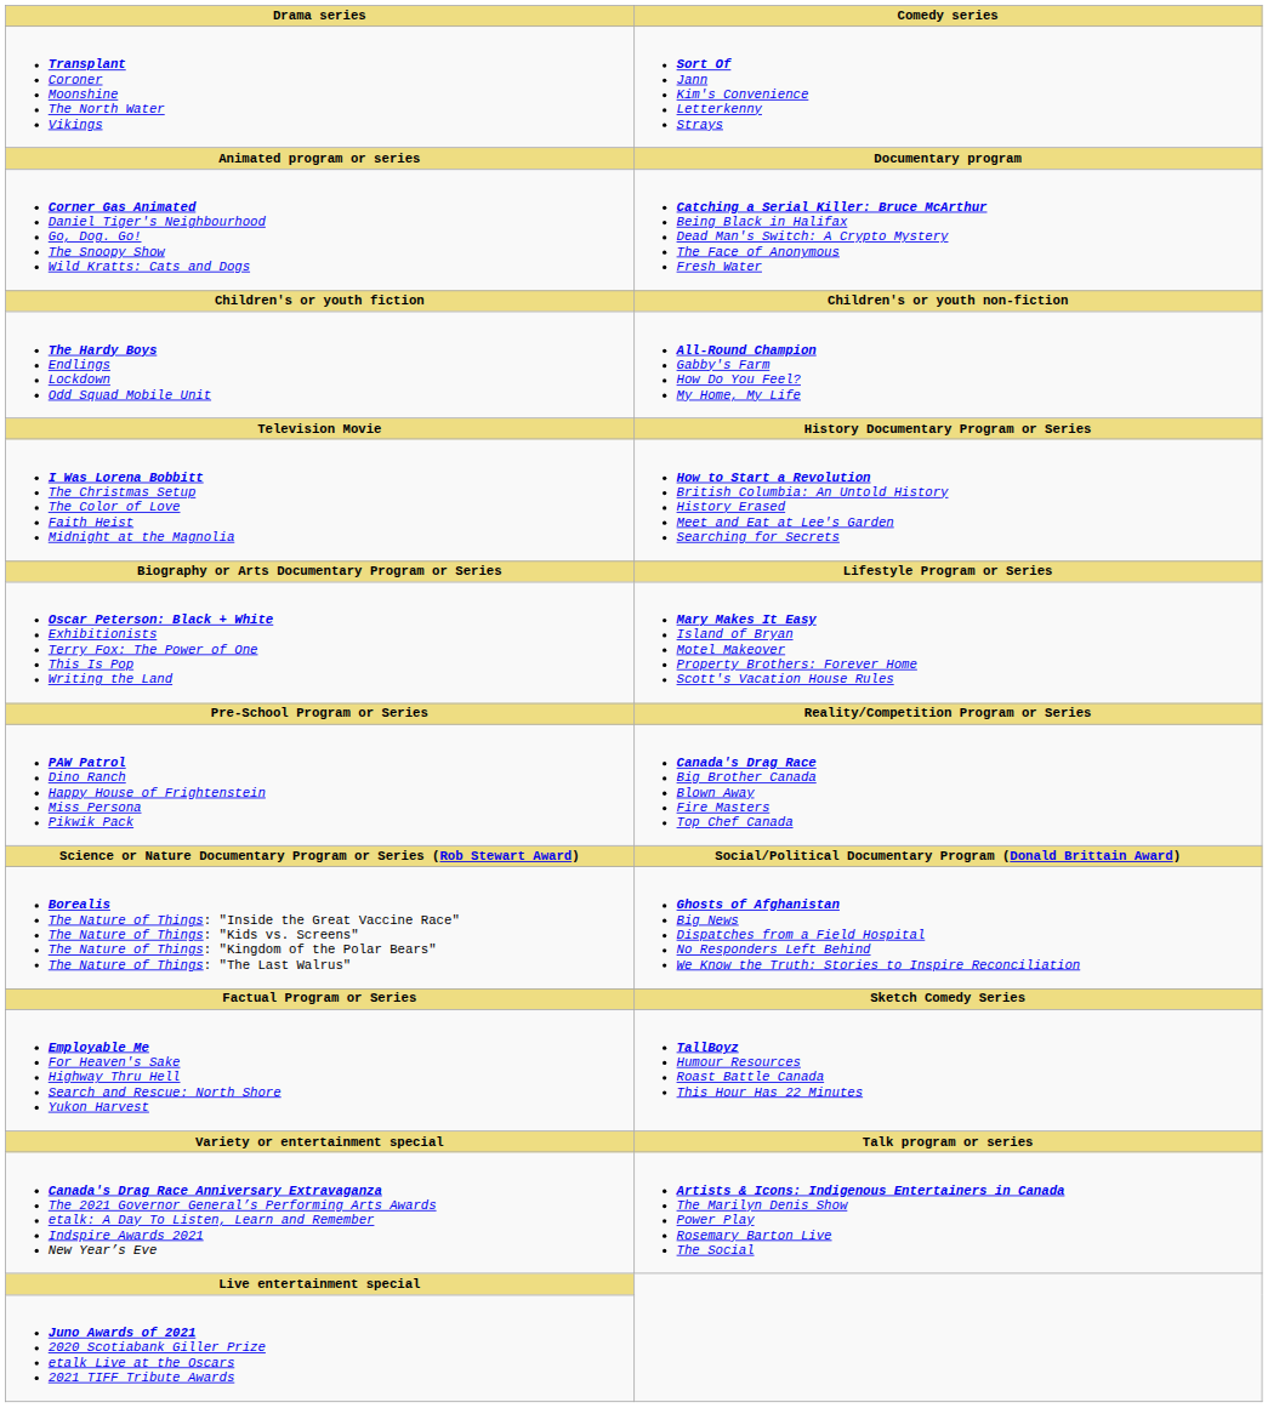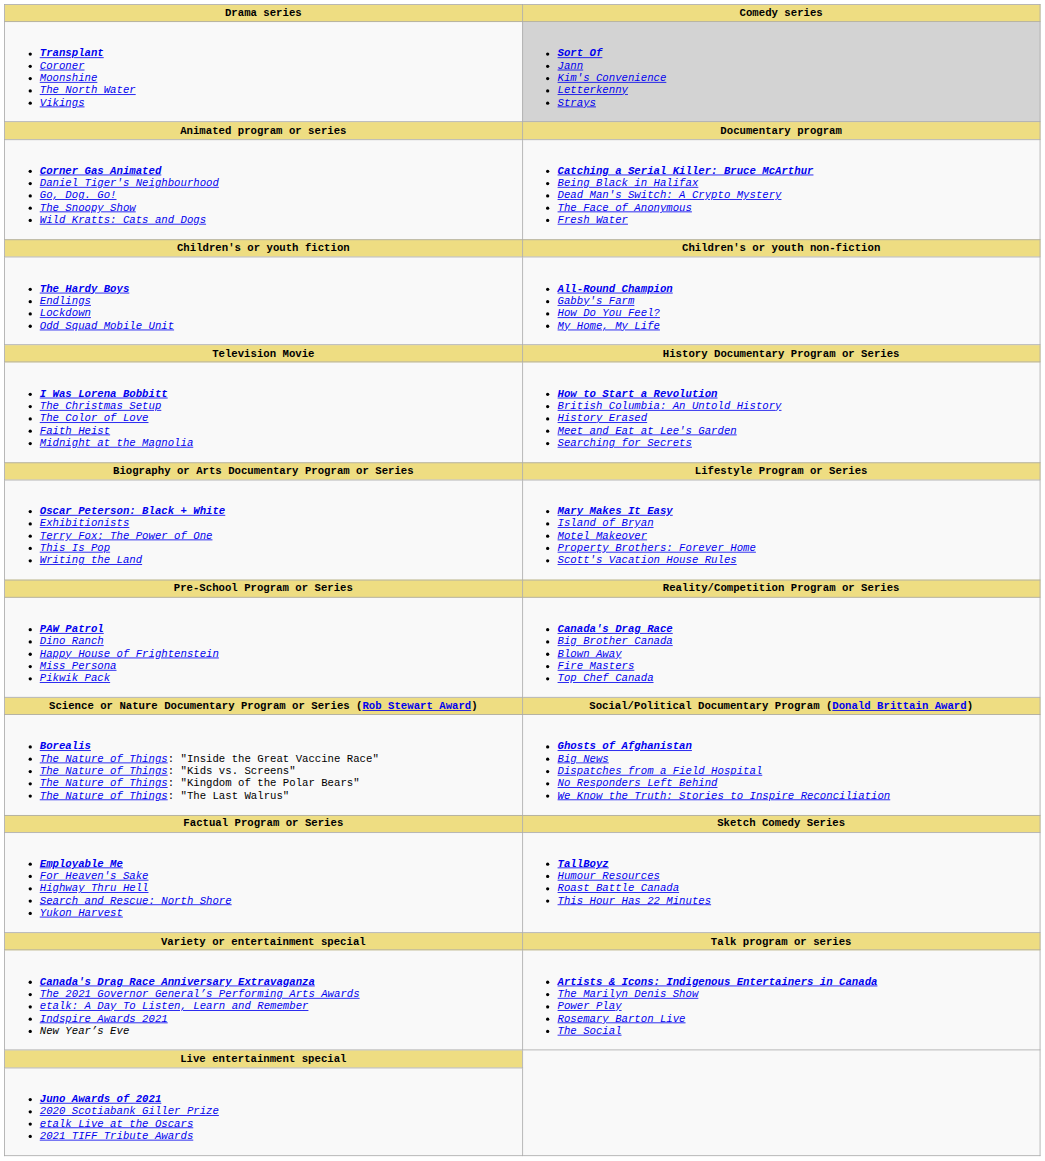Transplant Coroner Moonshine The North Water Vikings | Comedy series: no background -> lightgrey background
